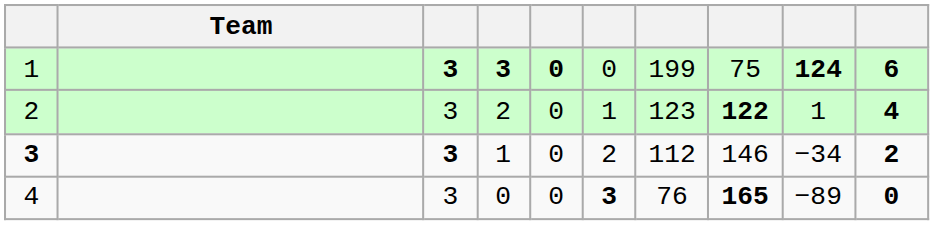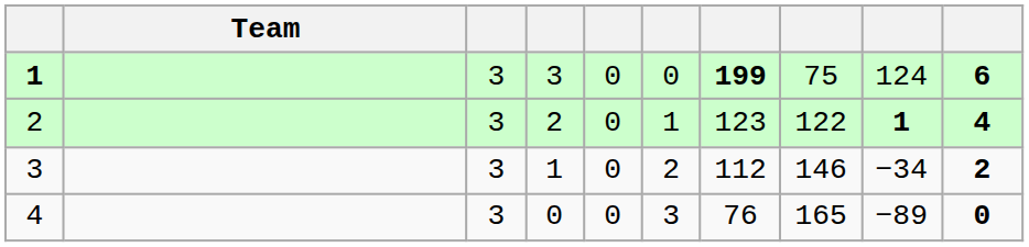row 2 | column 1: normal -> bold
row 2 | column 3: bold -> normal
row 2 | column 4: bold -> normal
row 2 | column 5: bold -> normal
row 2 | column 7: normal -> bold
row 2 | column 9: bold -> normal
row 3 | column 8: bold -> normal
row 3 | column 9: normal -> bold
row 4 | column 1: bold -> normal
row 4 | column 3: bold -> normal
row 5 | column 6: bold -> normal
row 5 | column 8: bold -> normal
